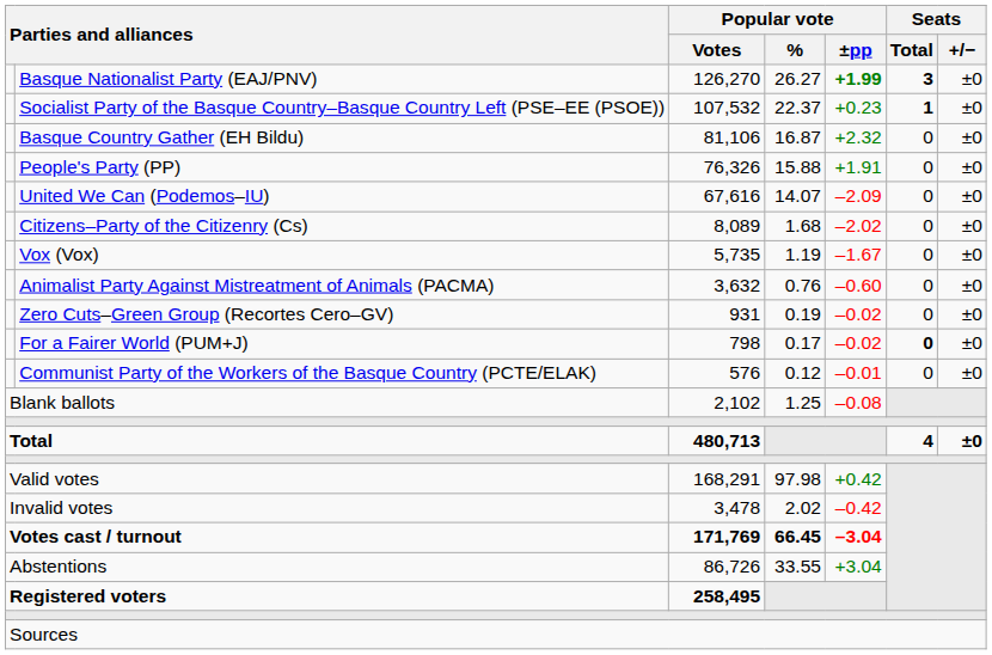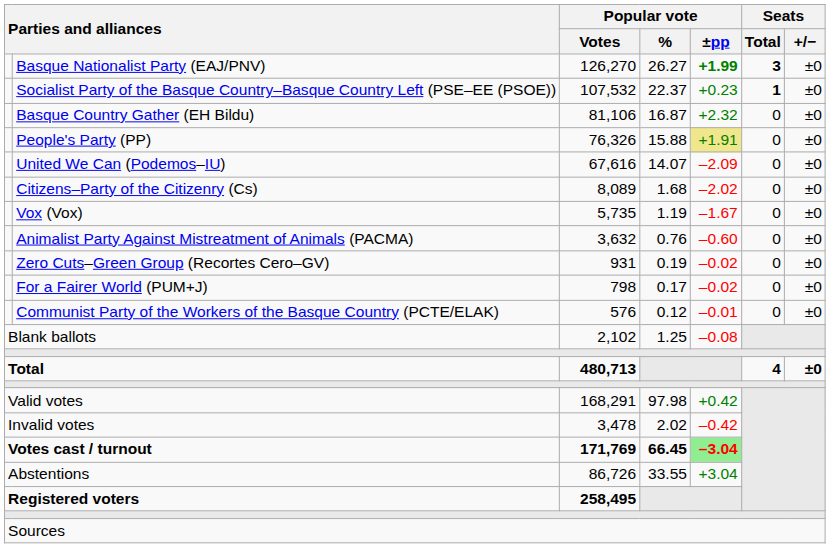People's Party (PP) | Popular vote / ±pp: no background -> khaki background
For a Fairer World (PUM+J) | Seats / Total: bold -> normal
Votes cast / turnout | Popular vote / ±pp: no background -> lightgreen background
